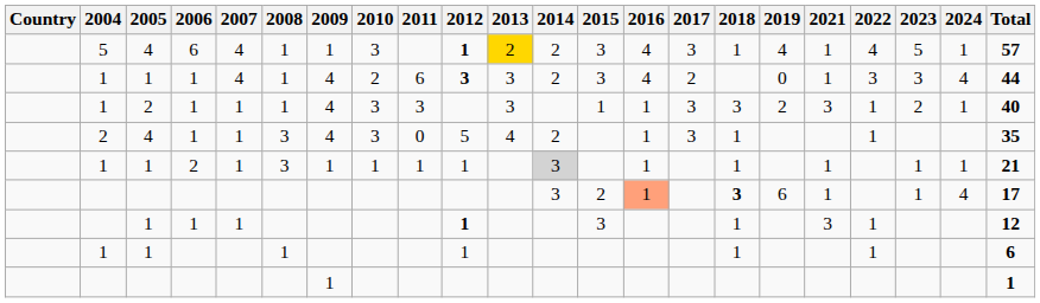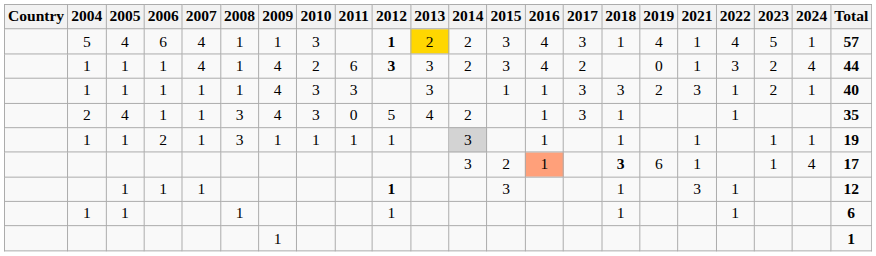row 3 | 2023: 3 -> 2
row 4 | 2005: 2 -> 1
row 6 | Total: 21 -> 19
